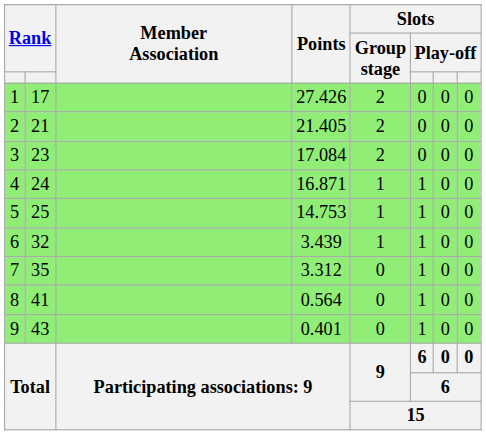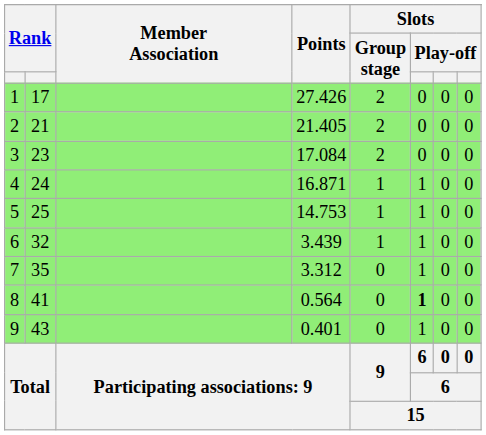8 | column 6: normal -> bold
